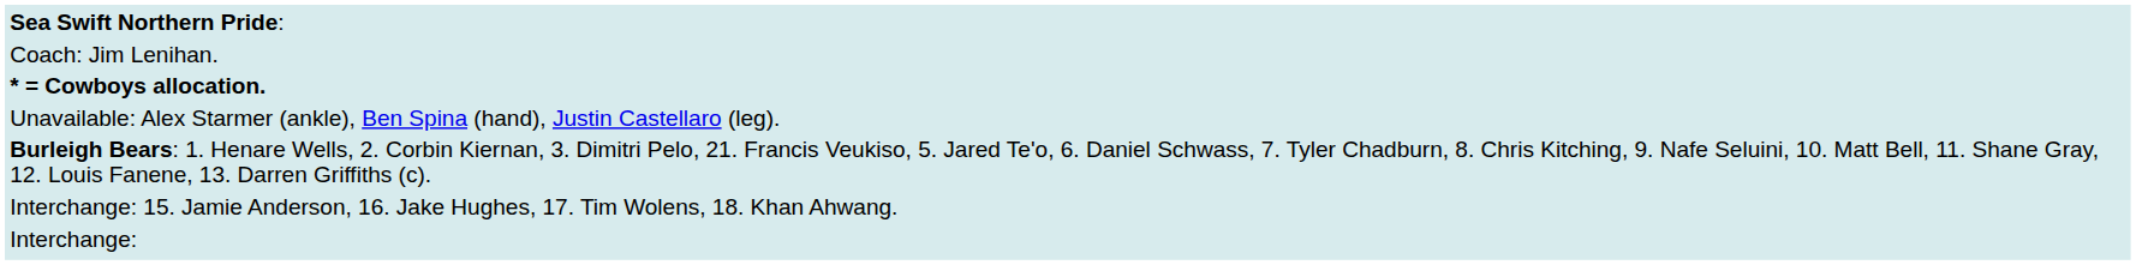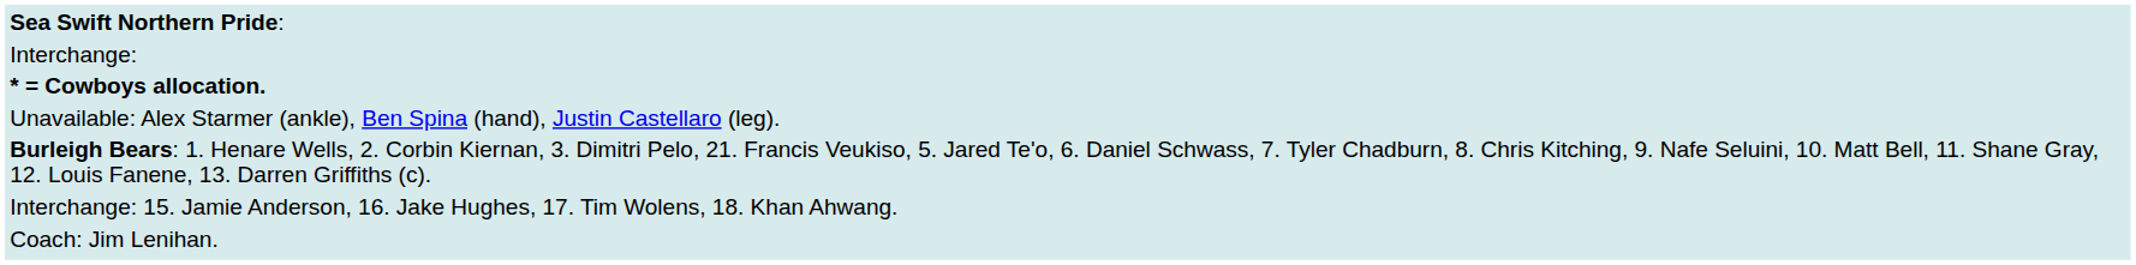row 2 | column 1: Coach: Jim Lenihan. -> Interchange:
row 7 | column 1: Interchange: -> Coach: Jim Lenihan.
